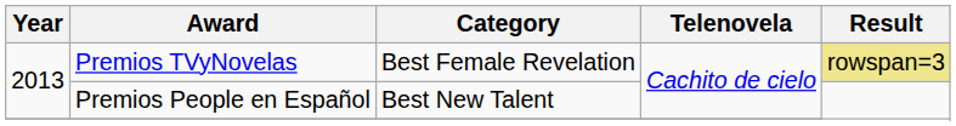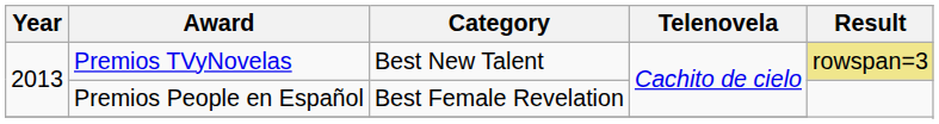Premios TVyNovelas | Category: Best Female Revelation -> Best New Talent
Premios People en Español | Category: Best New Talent -> Best Female Revelation
